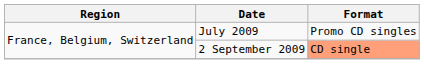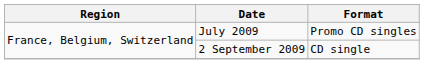2 September 2009 | Format: lightsalmon background -> no background
